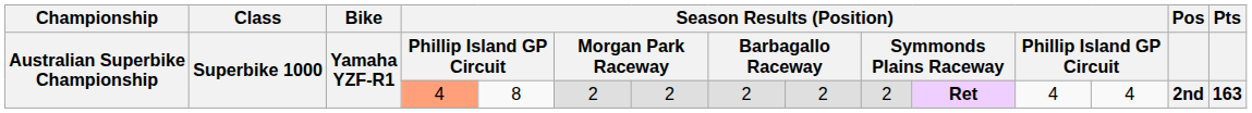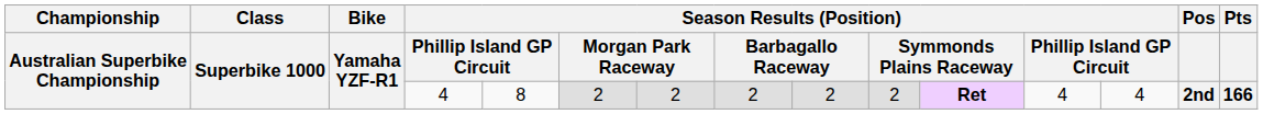row 3 | column 4: lightsalmon background -> no background
row 3 | Pts: 163 -> 166
